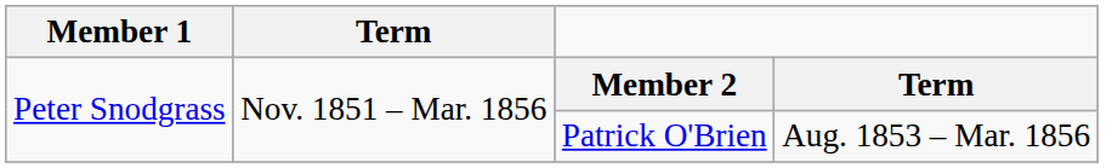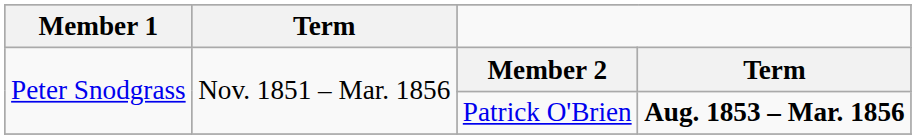Patrick O'Brien | column 4: normal -> bold
